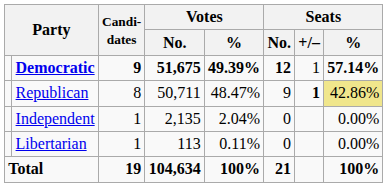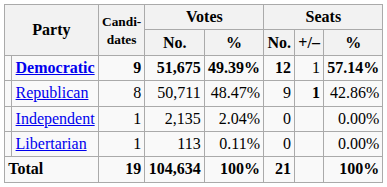Republican | Seats / %: khaki background -> no background
